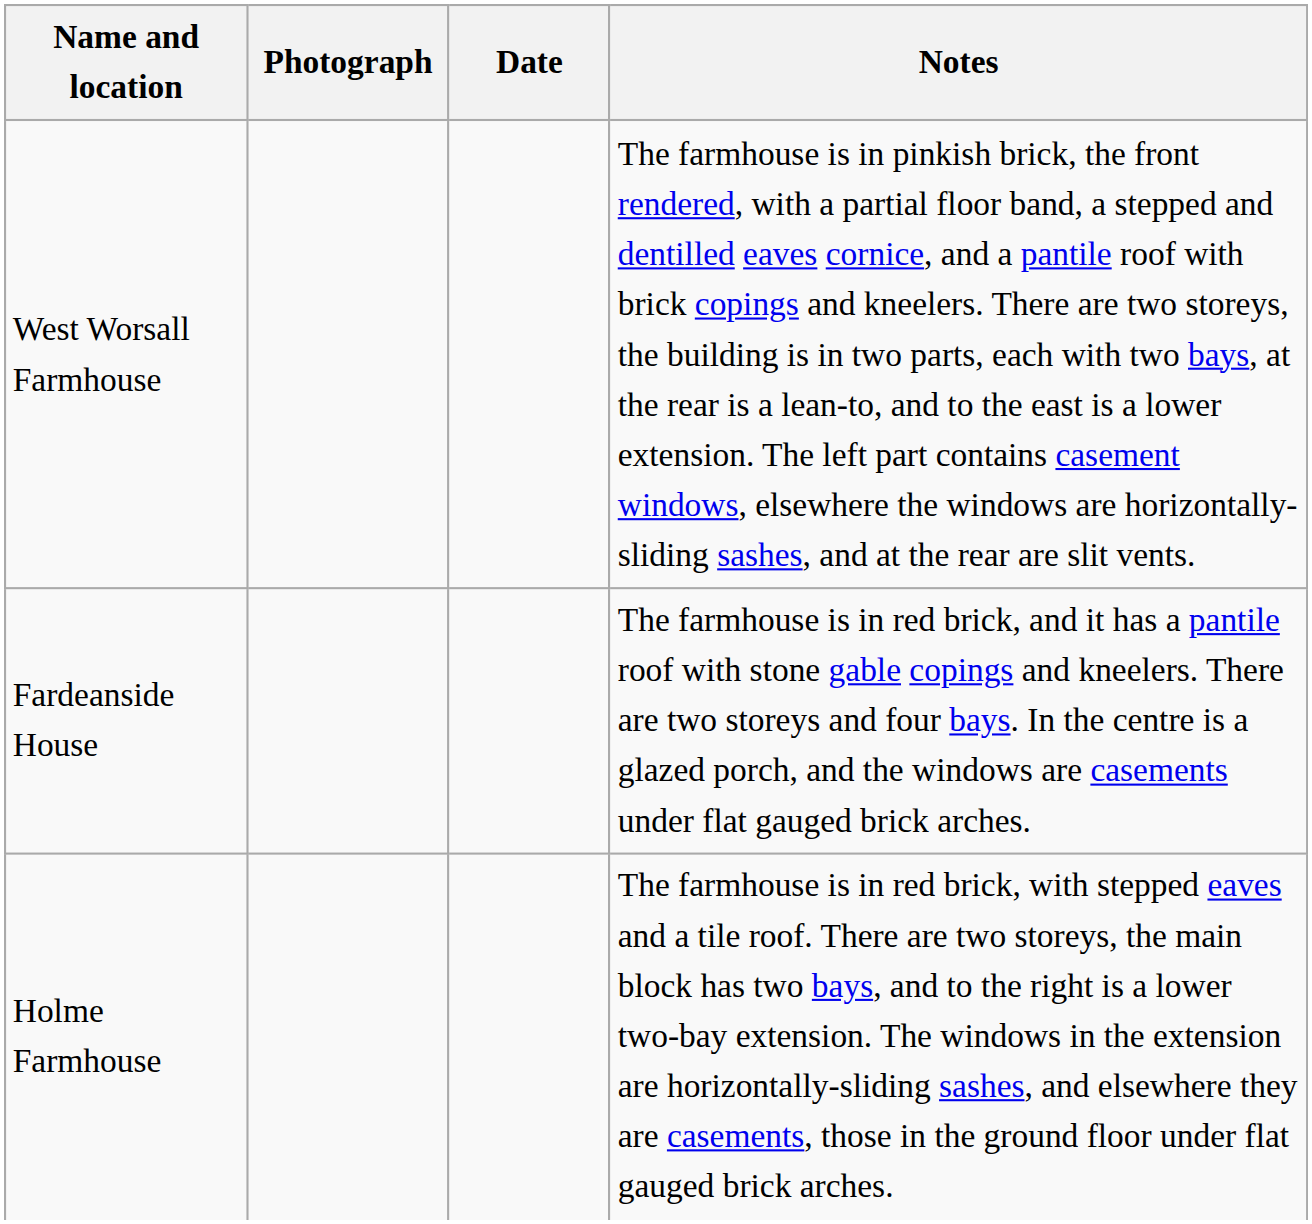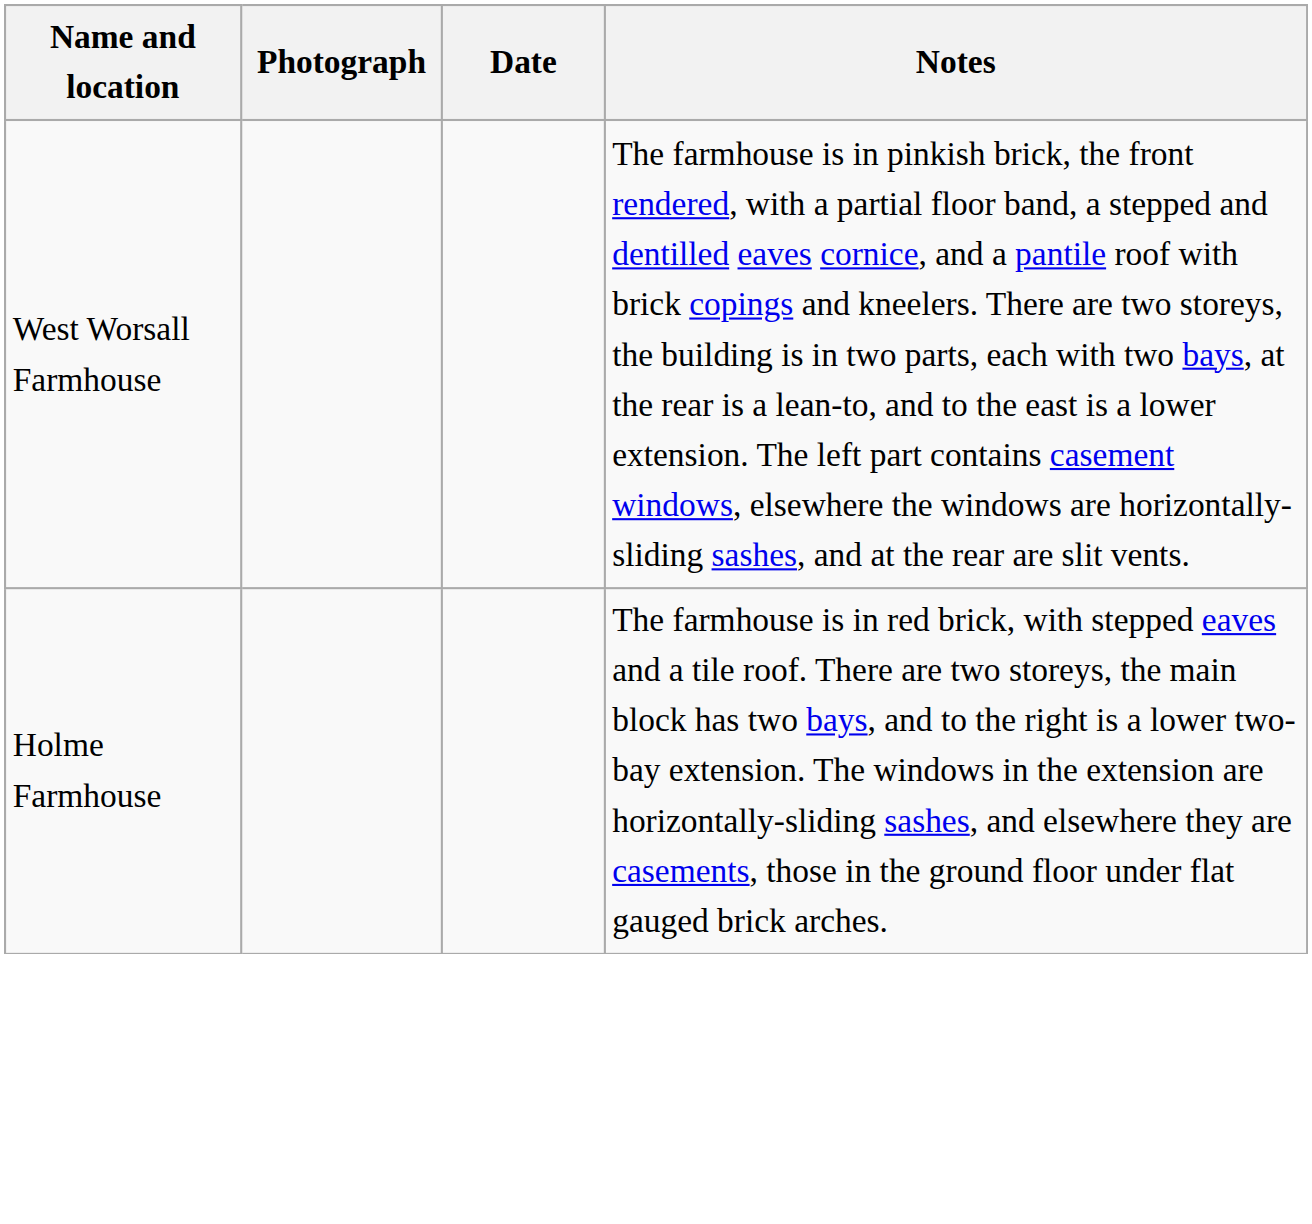- row: Fardeanside House | The farmhouse is in red brick, and it has a pantile roof with stone gable copings and kneelers. There are two storeys and four bays. In the centre is a glazed porch, and the windows are casements under flat gauged brick arches.
